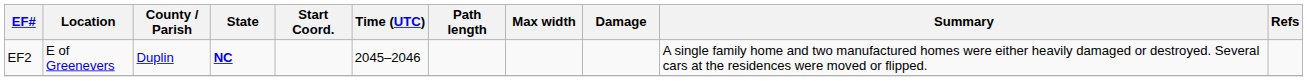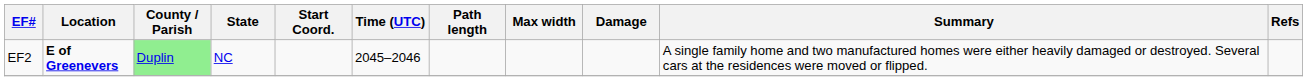EF2 | Location: normal -> bold
EF2 | County / Parish: no background -> lightgreen background
EF2 | State: bold -> normal
